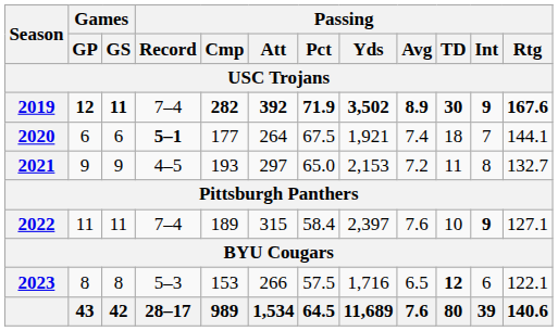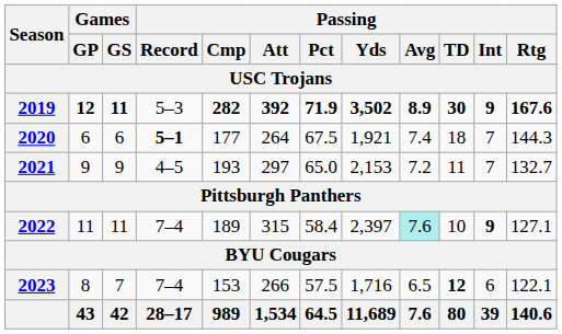2019 | Passing / Record: 7–4 -> 5–3
2020 | Passing / Rtg: 144.1 -> 144.3
2021 | Passing / Int: 8 -> 7
2022 | Passing / Avg: no background -> paleturquoise background
2023 | Games / GS: 8 -> 7
2023 | Passing / Record: 5–3 -> 7–4
